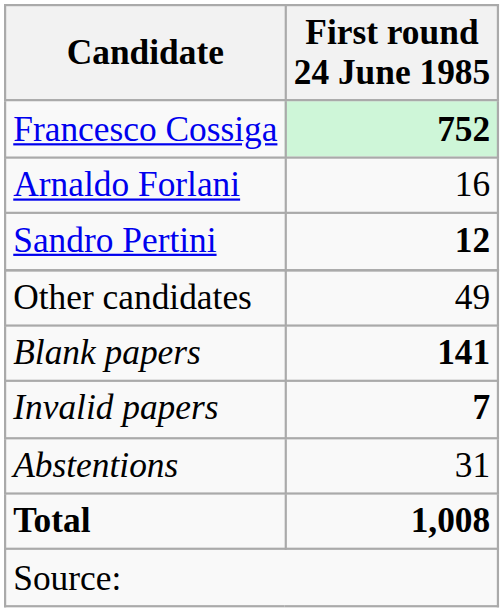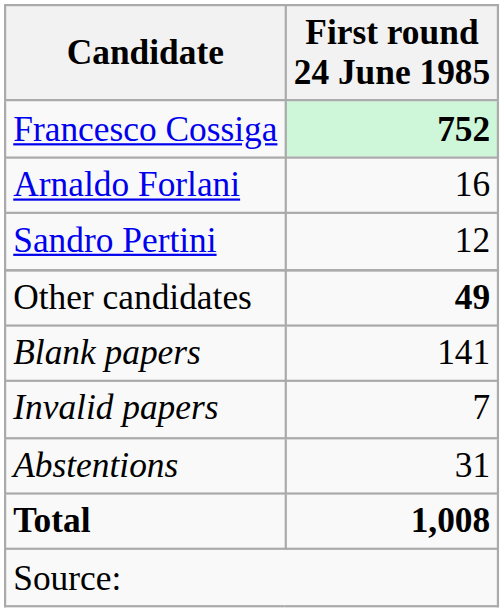Sandro Pertini | First round 24 June 1985: bold -> normal
Other candidates | First round 24 June 1985: normal -> bold
Blank papers | First round 24 June 1985: bold -> normal
Invalid papers | First round 24 June 1985: bold -> normal
